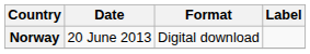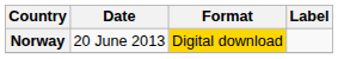Norway | Format: no background -> gold background
